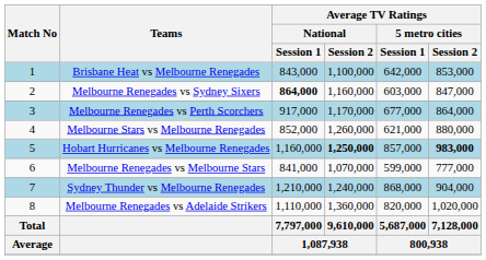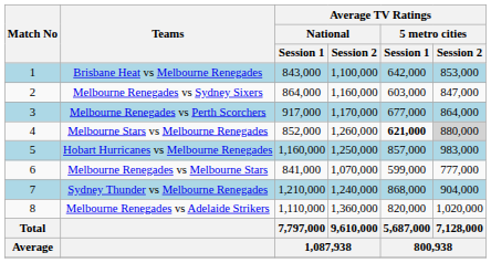Melbourne Renegades vs Sydney Sixers | Average TV Ratings / National / Session 1: bold -> normal
Melbourne Stars vs Melbourne Renegades | Average TV Ratings / 5 metro cities / Session 1: normal -> bold
Melbourne Stars vs Melbourne Renegades | Average TV Ratings / 5 metro cities / Session 2: no background -> lightgrey background
Hobart Hurricanes vs Melbourne Renegades | Average TV Ratings / National / Session 2: bold -> normal
Hobart Hurricanes vs Melbourne Renegades | Average TV Ratings / 5 metro cities / Session 2: bold -> normal
